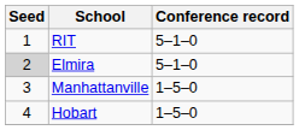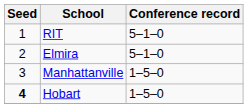Elmira | Seed: lightgrey background -> no background
Hobart | Seed: normal -> bold
